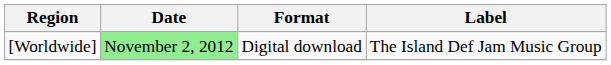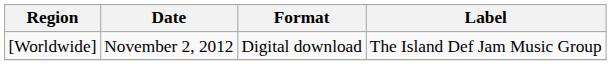[Worldwide] | Date: lightgreen background -> no background
